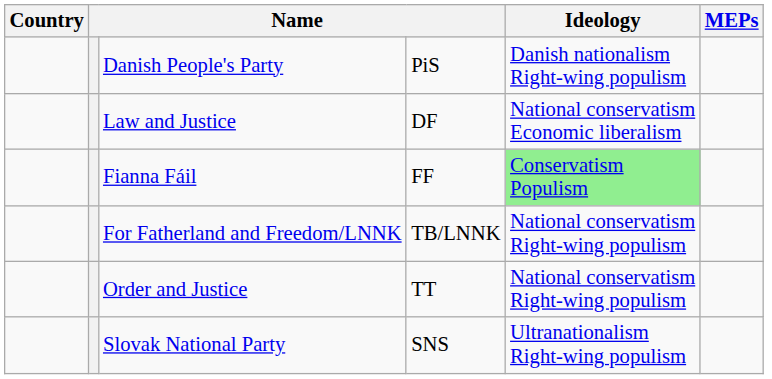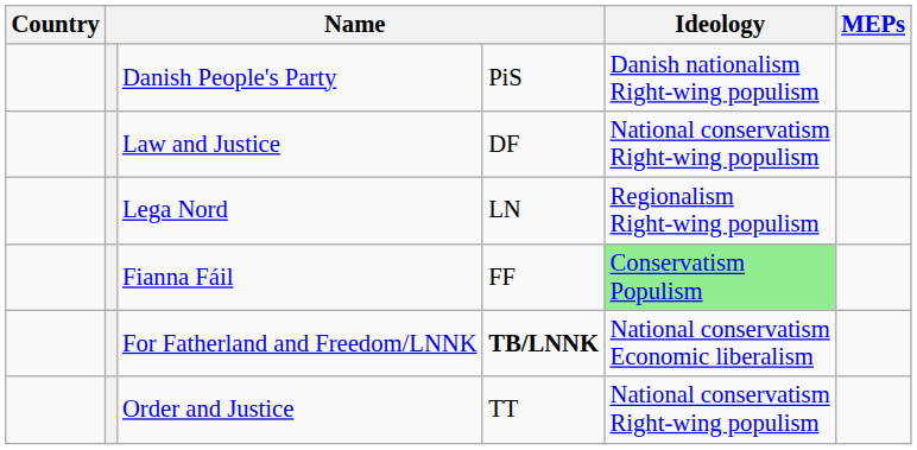Law and Justice | Ideology: National conservatism Economic liberalism -> National conservatism Right-wing populism
+ row: Lega Nord | LN | Regionalism Right-wing populism
For Fatherland and Freedom/LNNK | column 4: normal -> bold
For Fatherland and Freedom/LNNK | Ideology: National conservatism Right-wing populism -> National conservatism Economic liberalism
- row: Slovak National Party | SNS | Ultranationalism Right-wing populism
